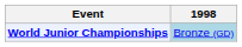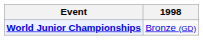World Junior Championships | 1998: lightblue background -> no background
